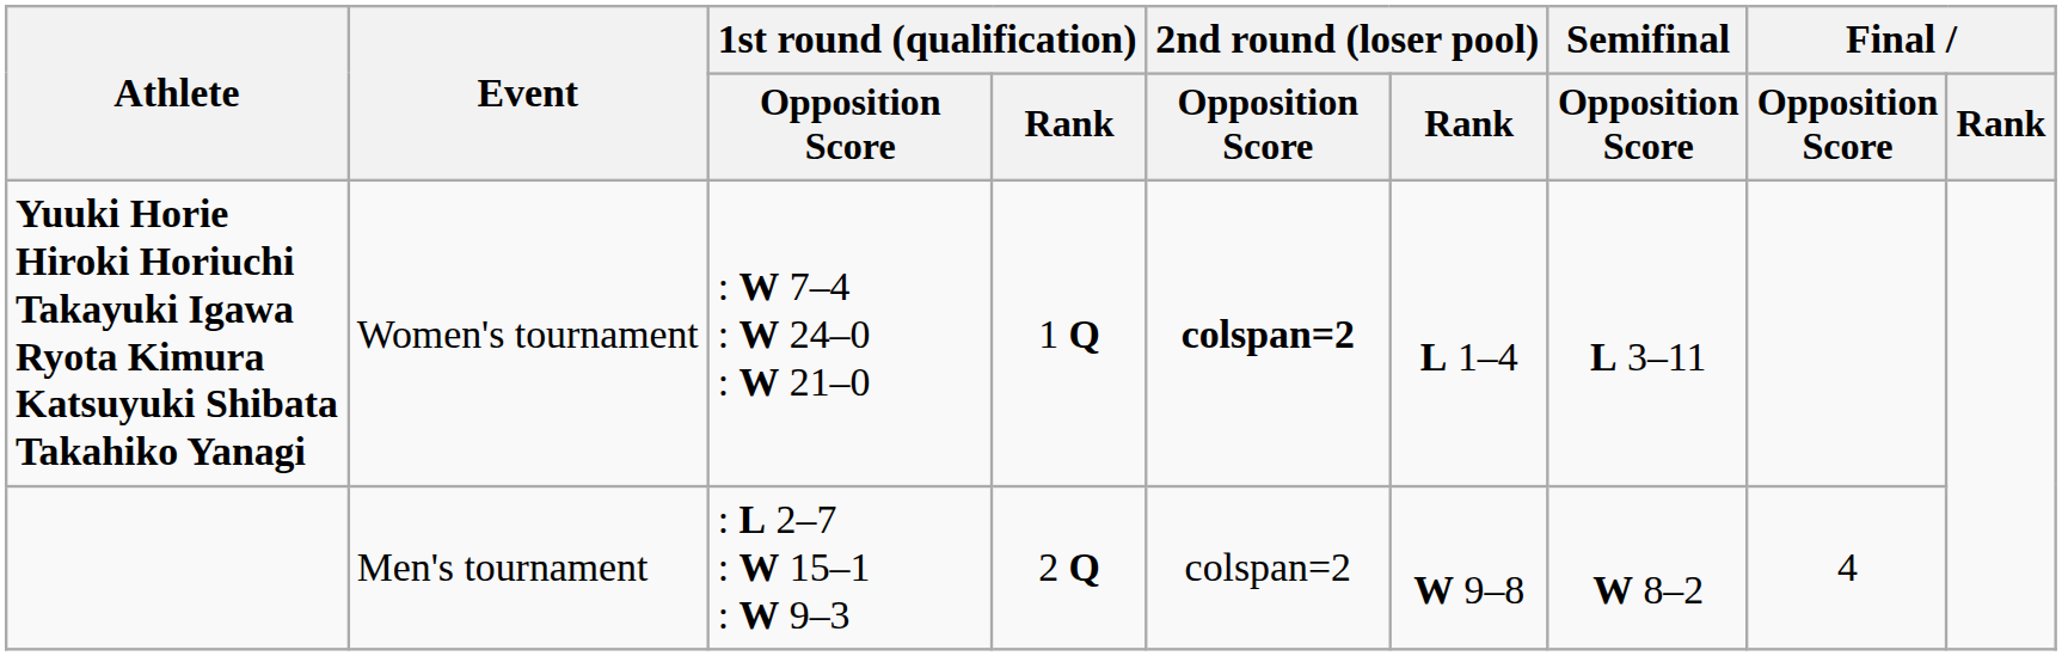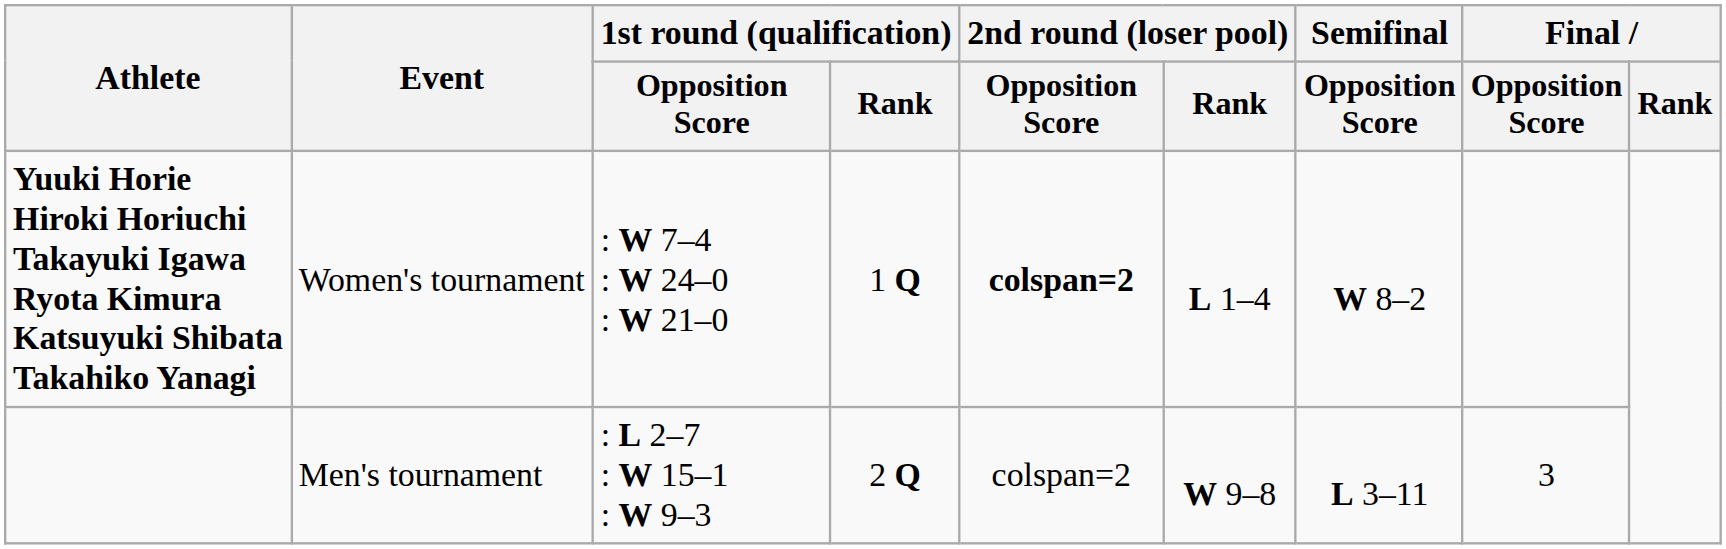row 3 | Semifinal / Opposition Score: L 3–11 -> W 8–2
row 4 | Semifinal / Opposition Score: W 8–2 -> L 3–11
row 4 | Final / Opposition Score: 4 -> 3
